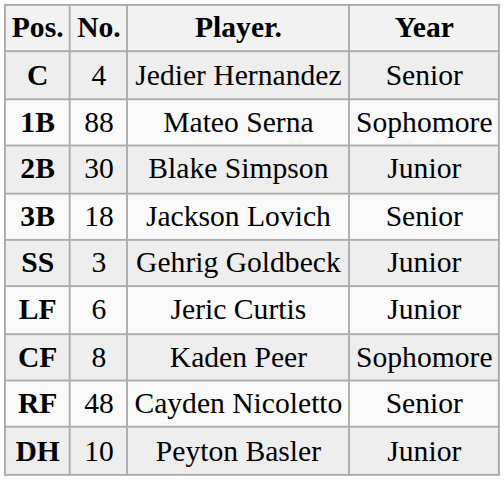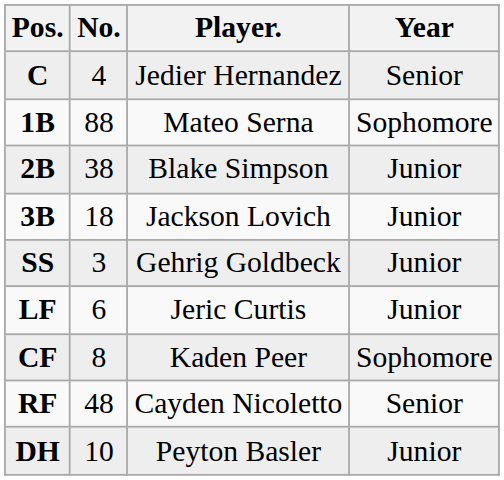2B | No.: 30 -> 38
3B | Year: Senior -> Junior
